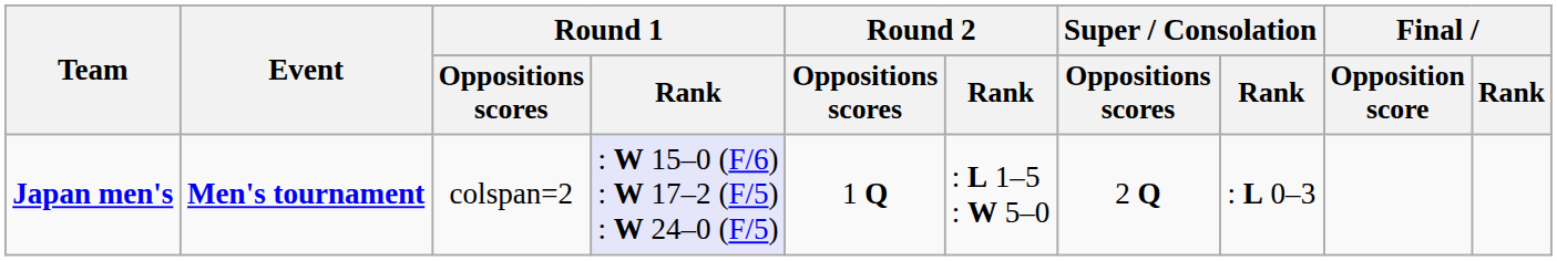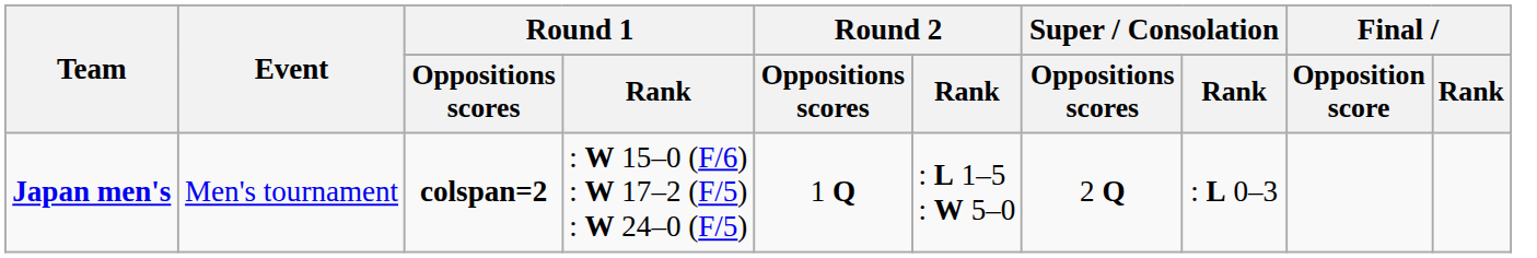Japan men's | Event: bold -> normal
Japan men's | Round 1 / Oppositions scores: normal -> bold
Japan men's | Round 1 / Rank: lavender background -> no background
